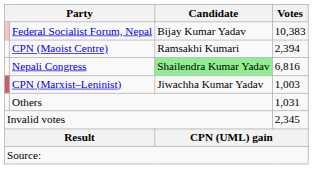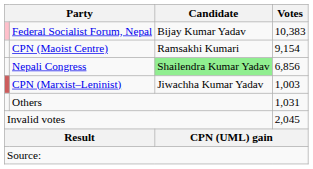CPN (Maoist Centre) | Votes: 2,394 -> 9,154
Nepali Congress | Votes: 6,816 -> 6,856
Invalid votes | Votes: 2,345 -> 2,045
